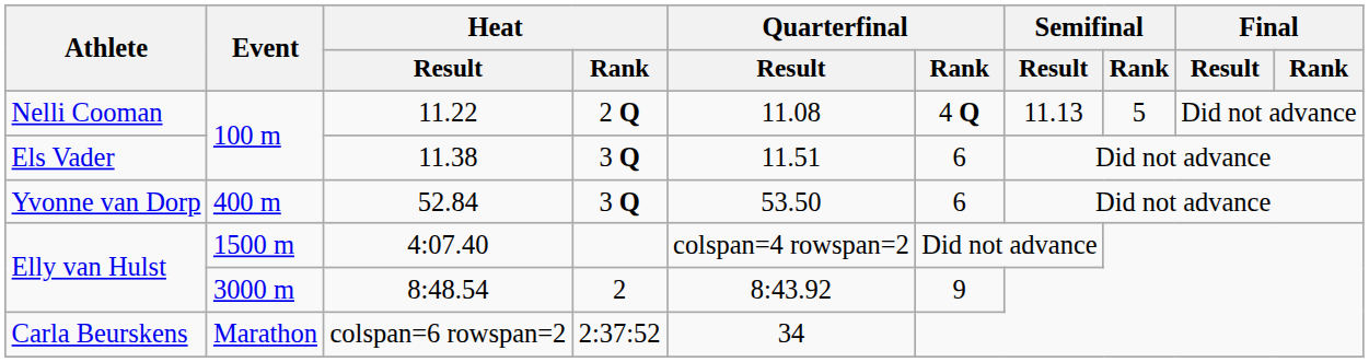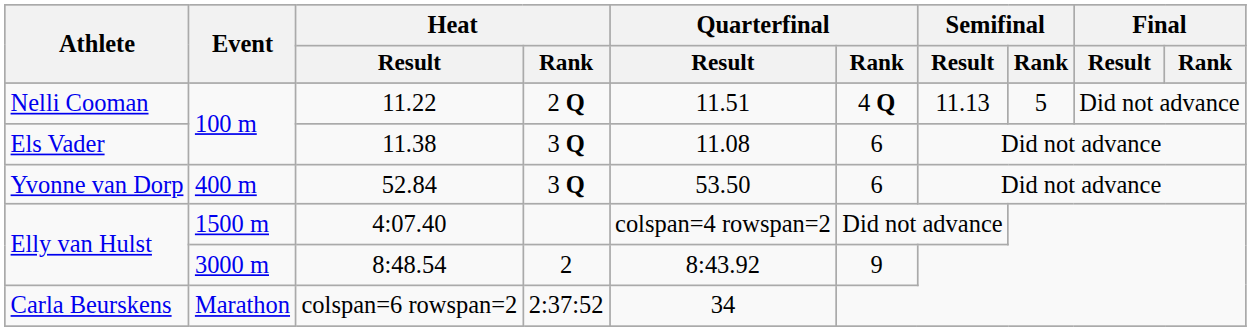11.22 | Quarterfinal / Result: 11.08 -> 11.51
11.38 | Quarterfinal / Result: 11.51 -> 11.08
